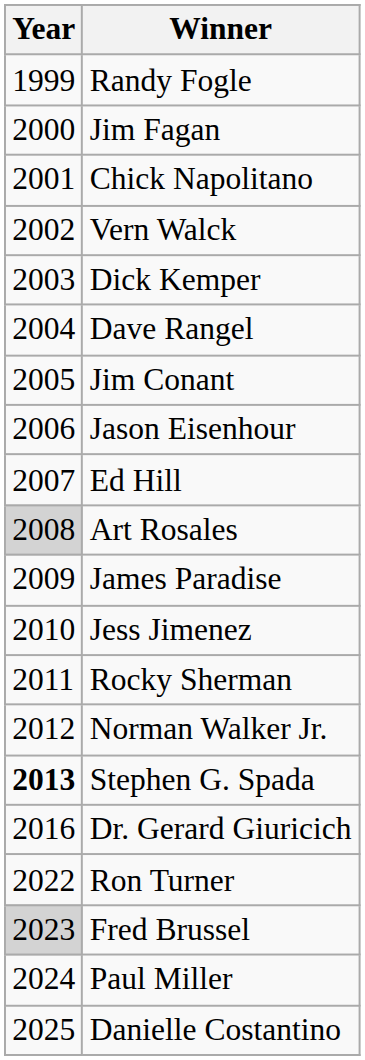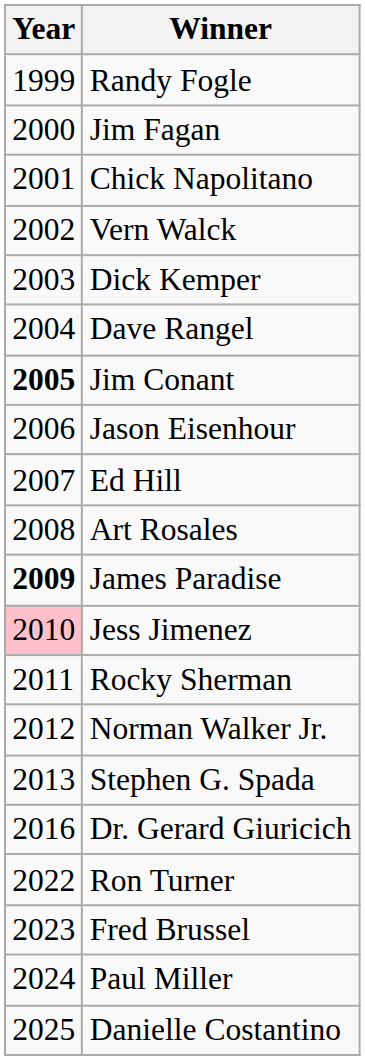Jim Conant | Year: normal -> bold
Art Rosales | Year: lightgrey background -> no background
James Paradise | Year: normal -> bold
Jess Jimenez | Year: no background -> pink background
Stephen G. Spada | Year: bold -> normal
Fred Brussel | Year: lightgrey background -> no background
